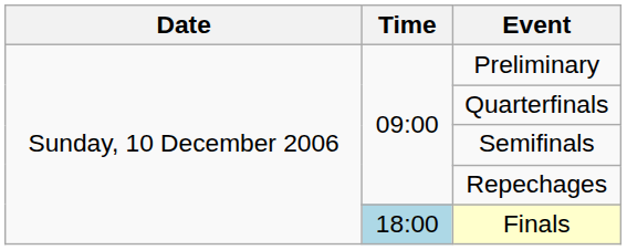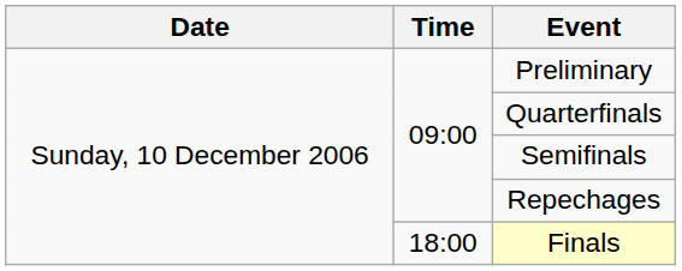Finals | Time: lightblue background -> no background
